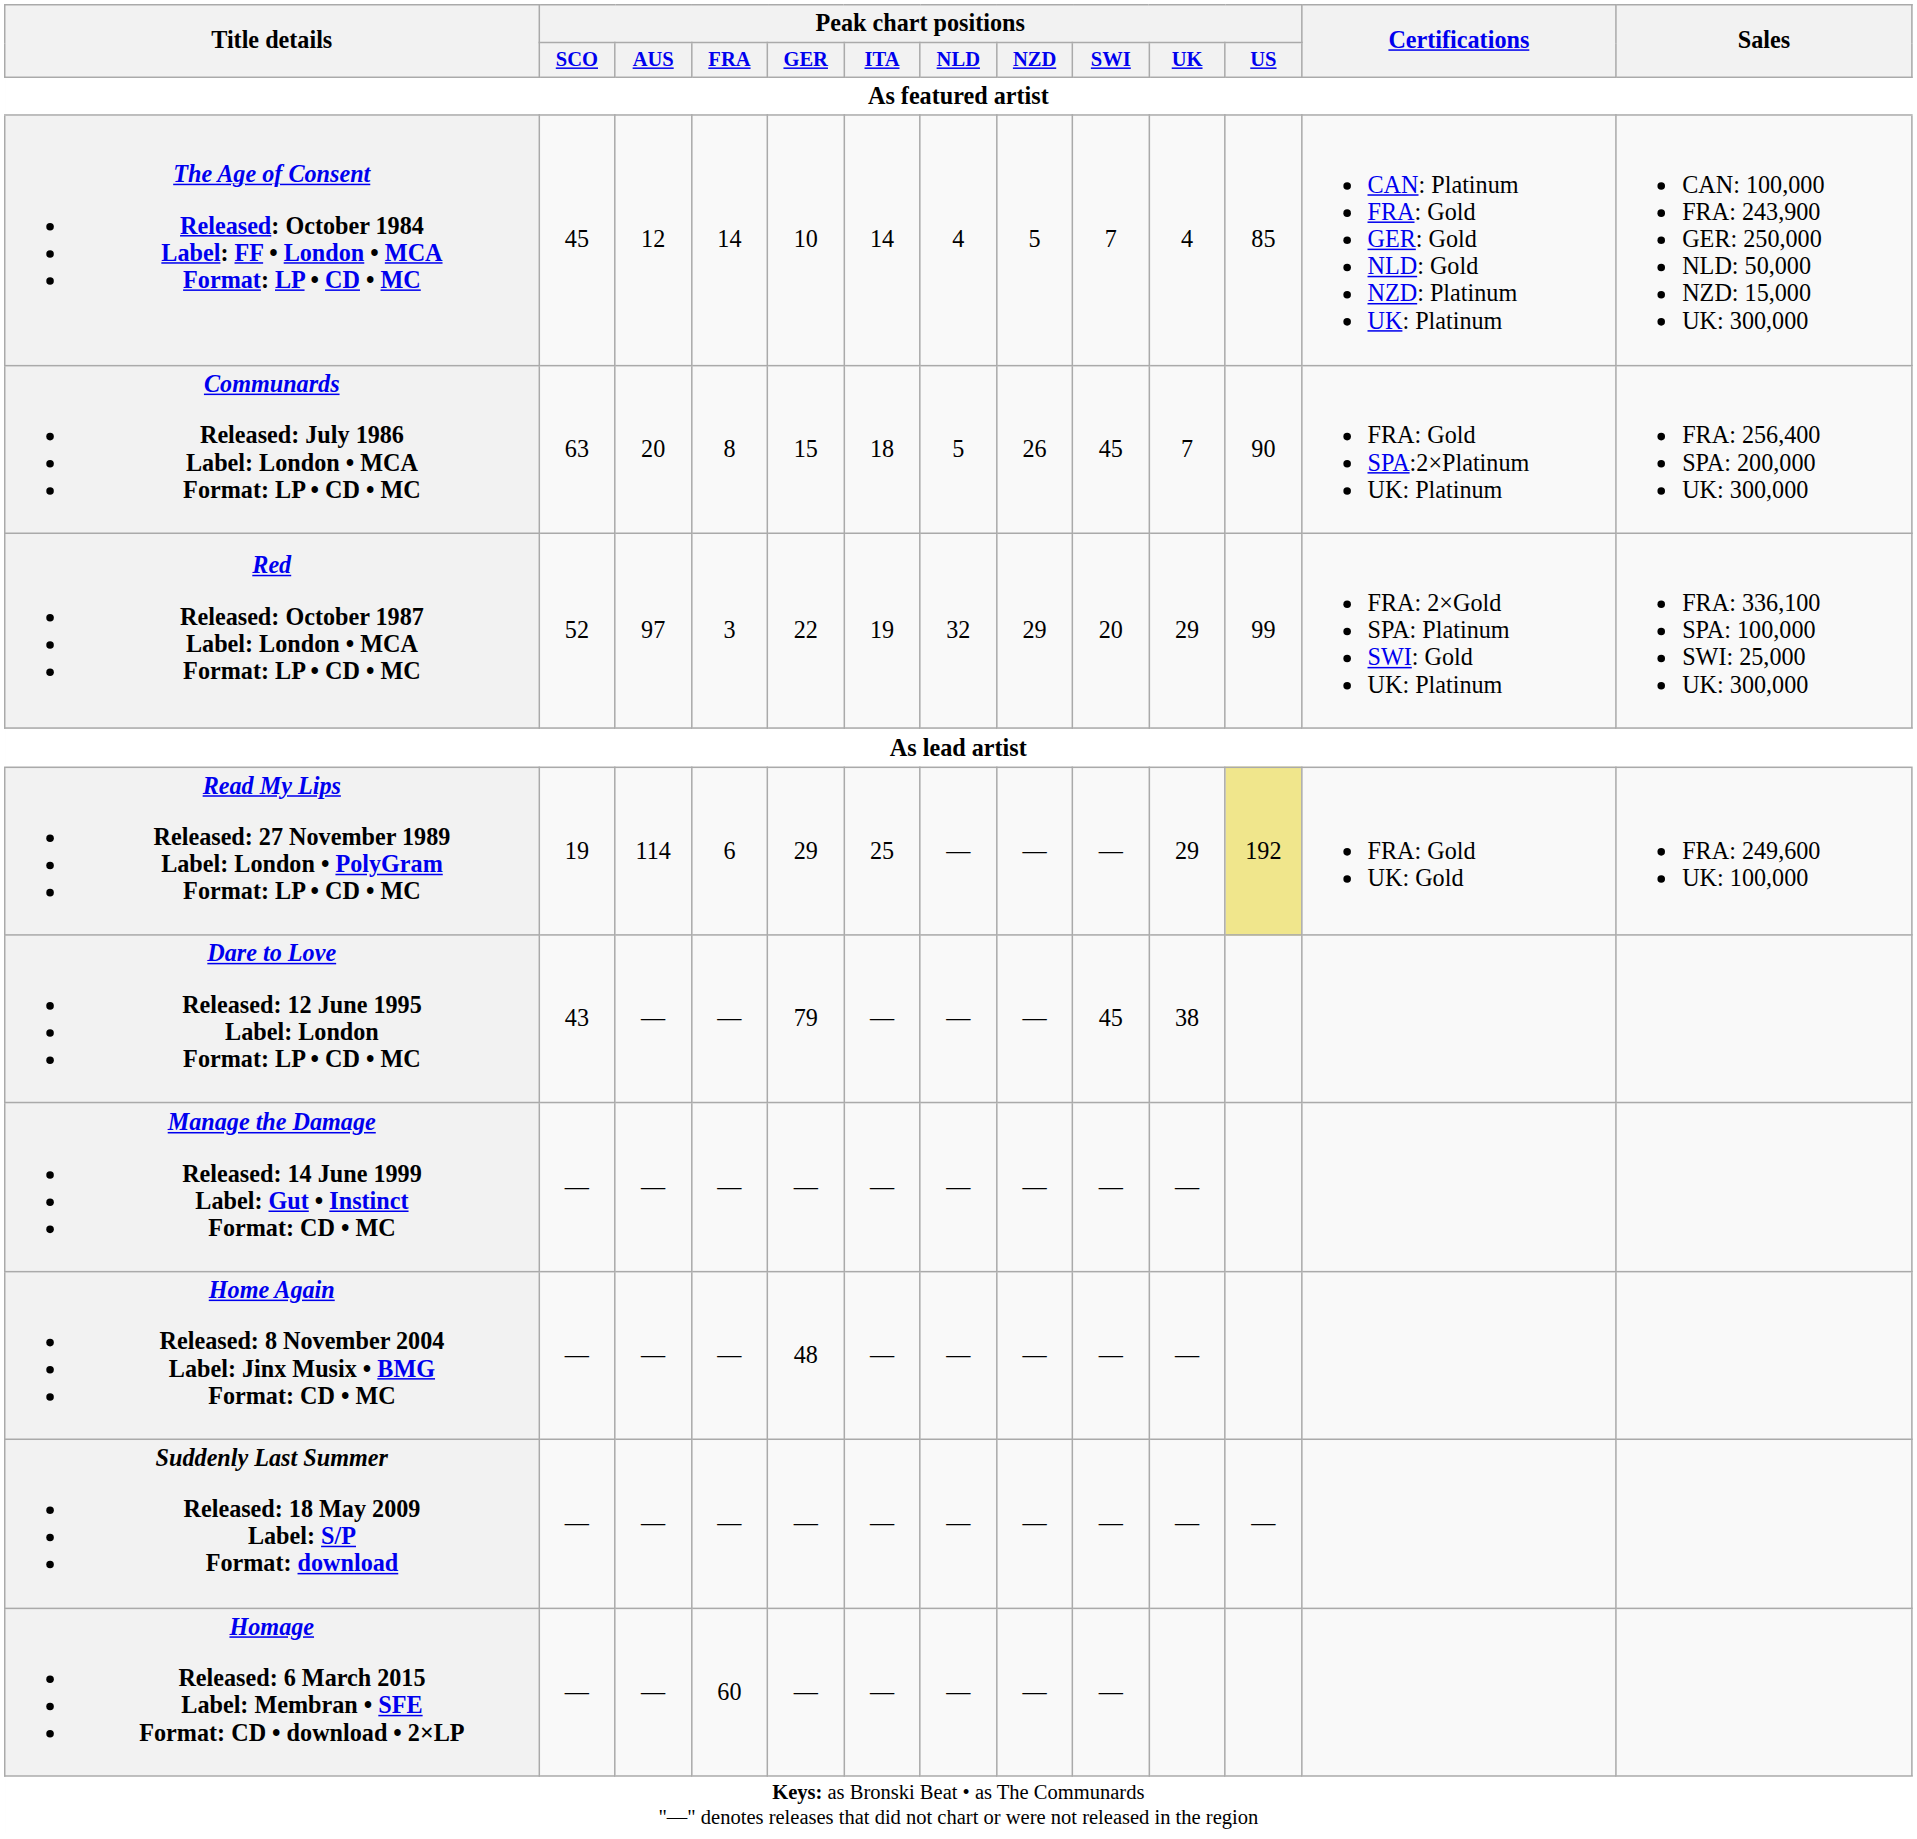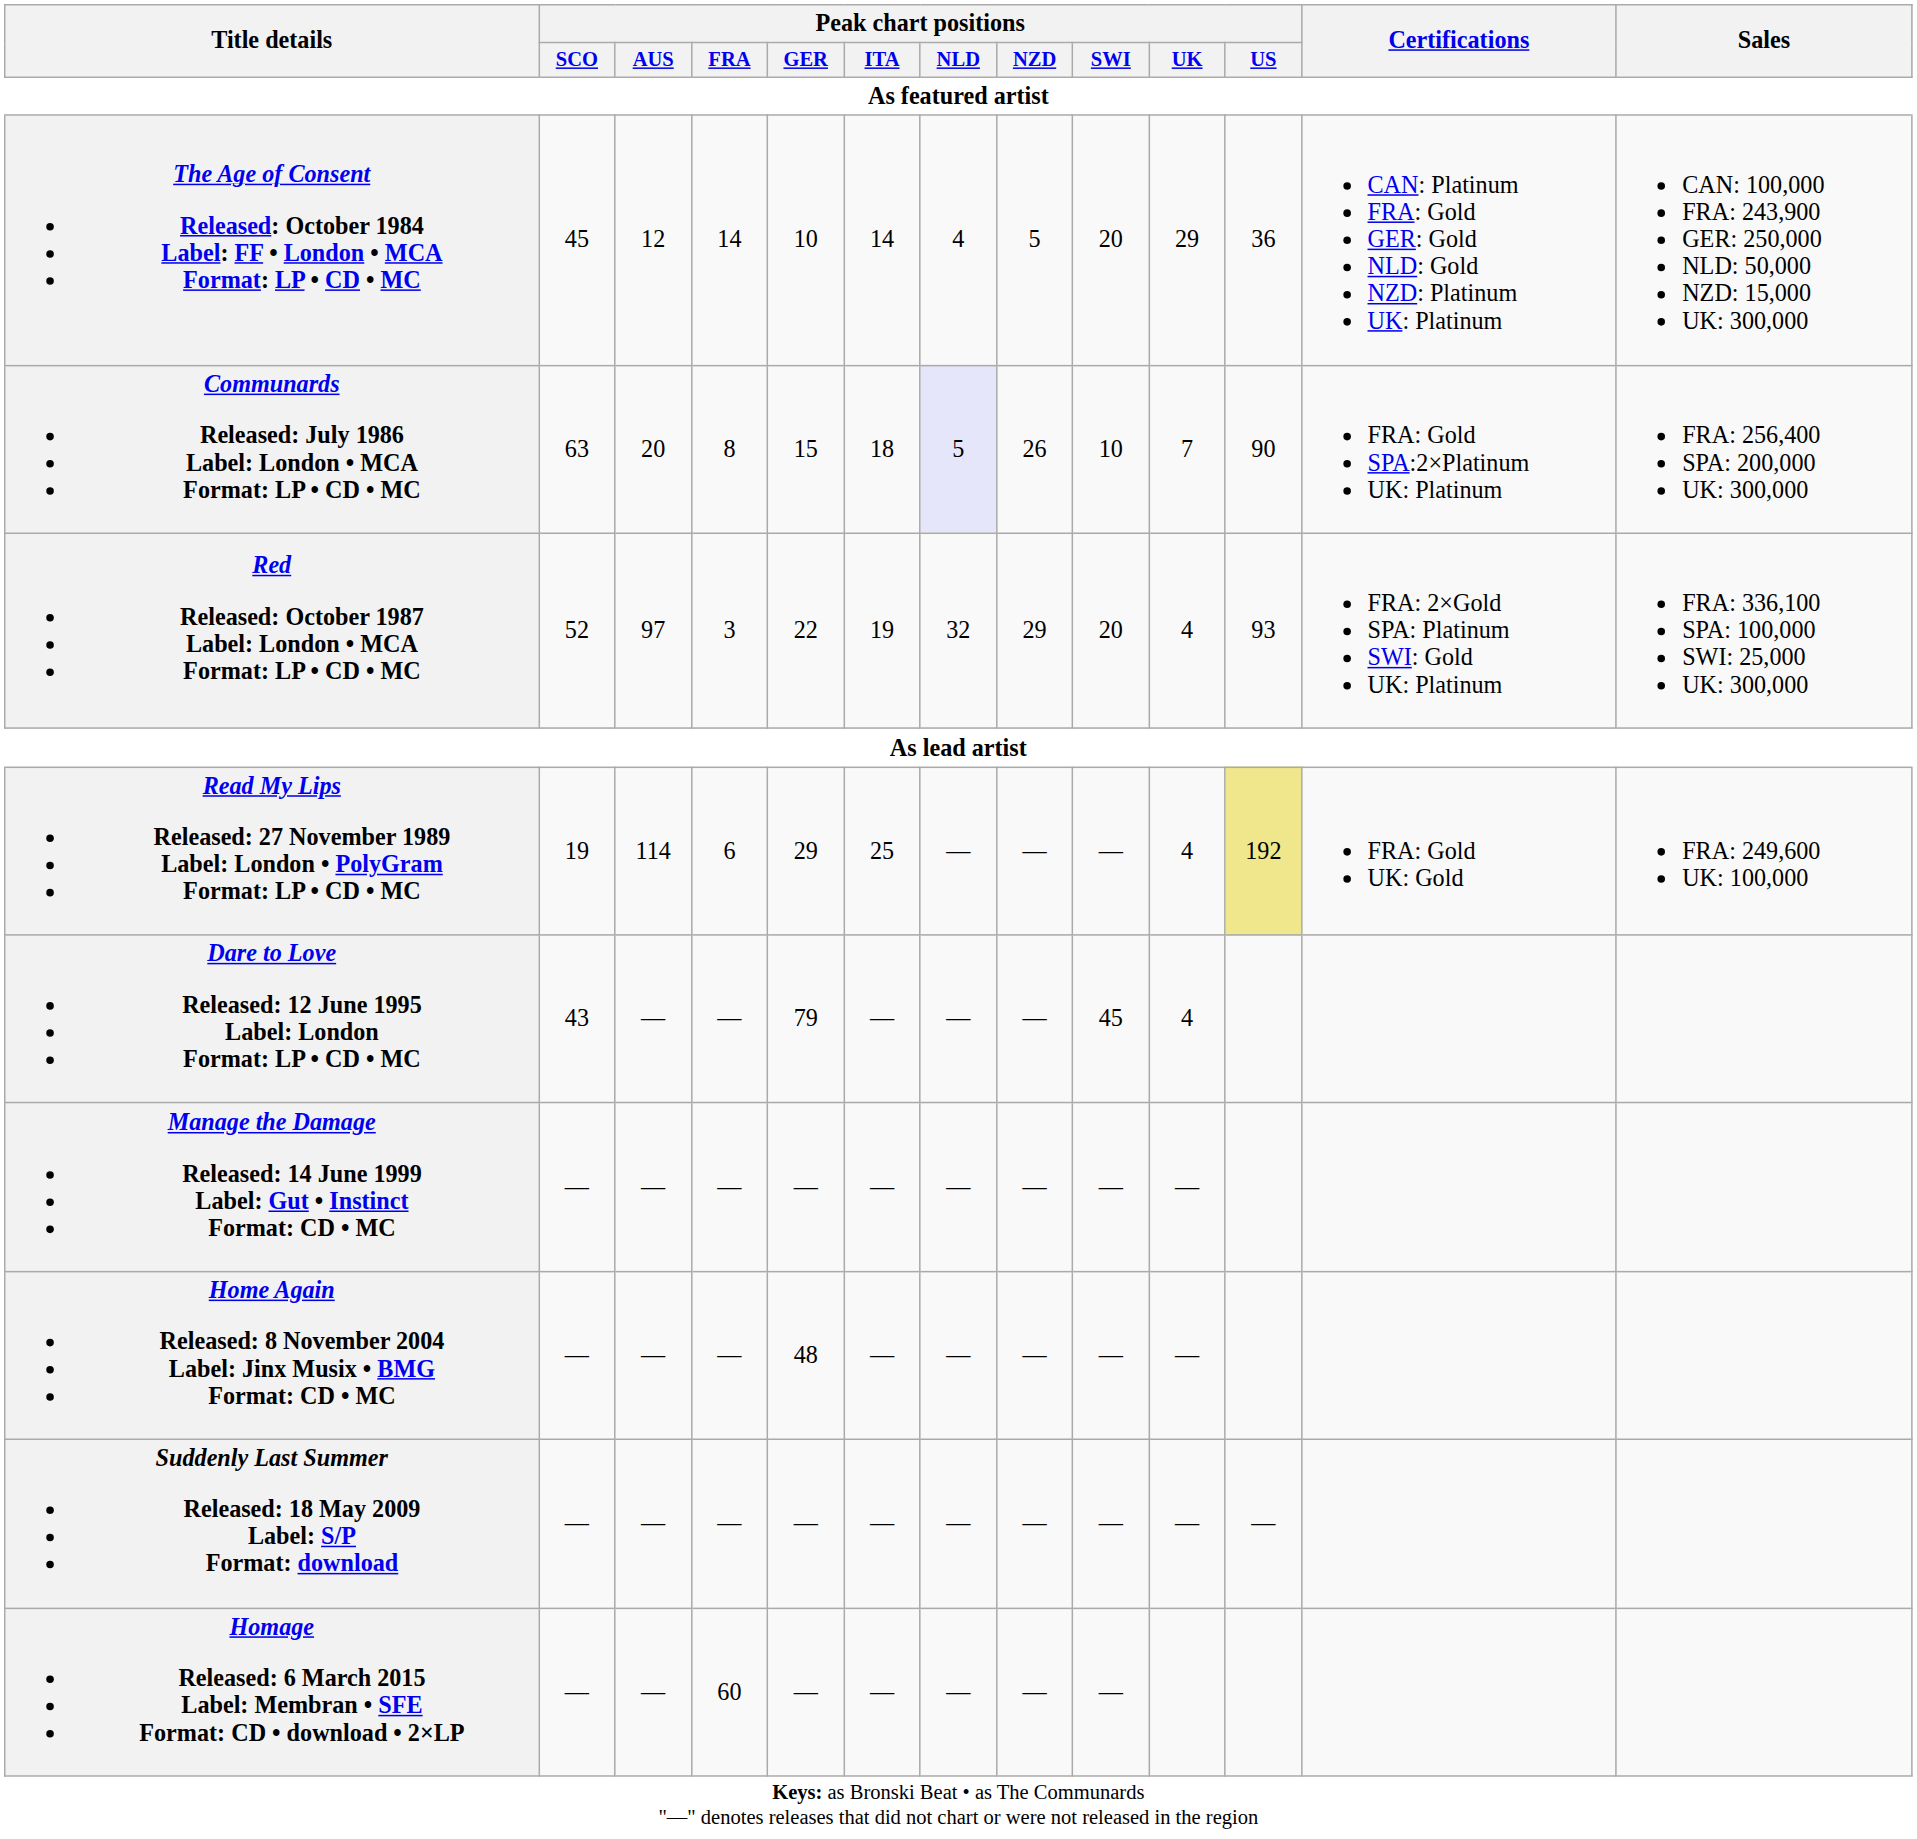row 4 | Peak chart positions / SWI: 7 -> 20
row 4 | Peak chart positions / UK: 4 -> 29
row 4 | Peak chart positions / US: 85 -> 36
row 5 | Peak chart positions / NLD: no background -> lavender background
row 5 | Peak chart positions / SWI: 45 -> 10
row 6 | Peak chart positions / UK: 29 -> 4
row 6 | Peak chart positions / US: 99 -> 93
row 8 | Peak chart positions / UK: 29 -> 4
row 9 | Peak chart positions / UK: 38 -> 4
